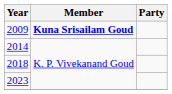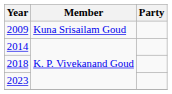2009 | Member: bold -> normal
